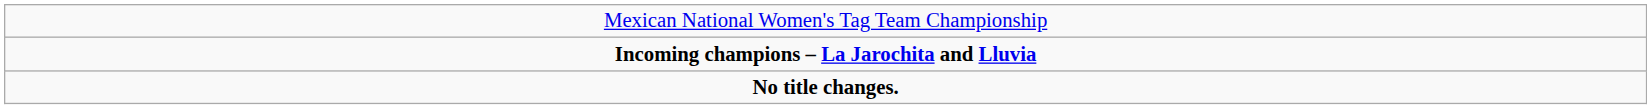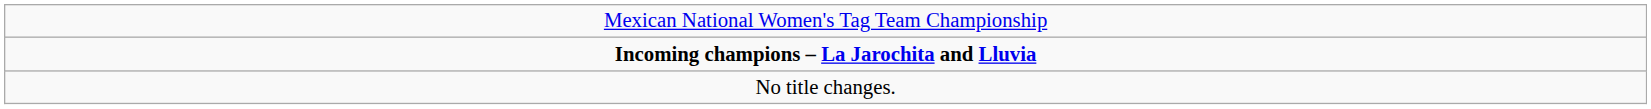row 3 | column 1: bold -> normal
